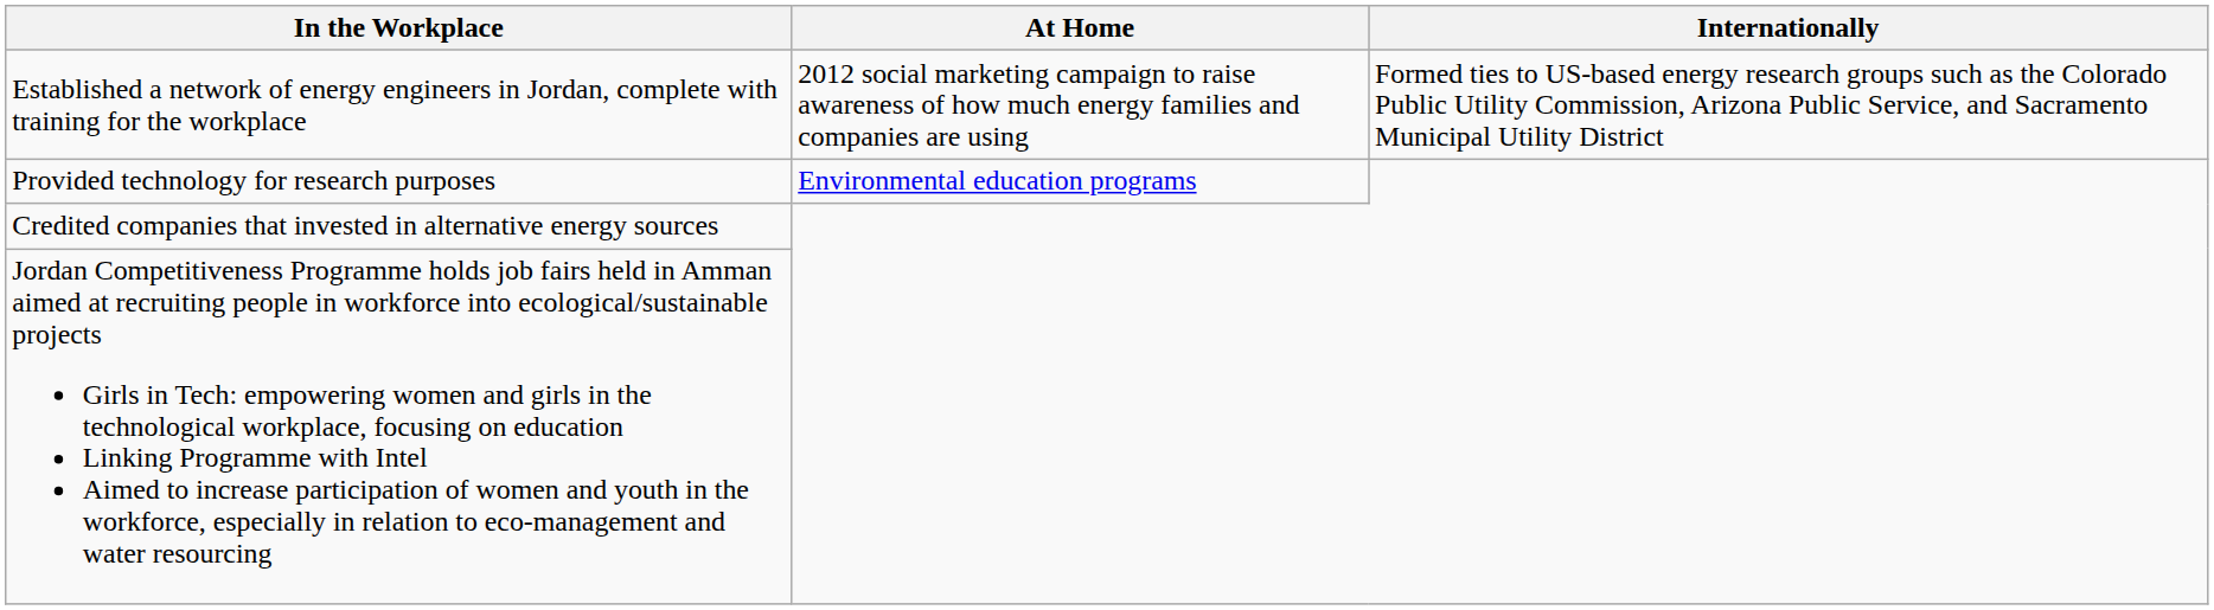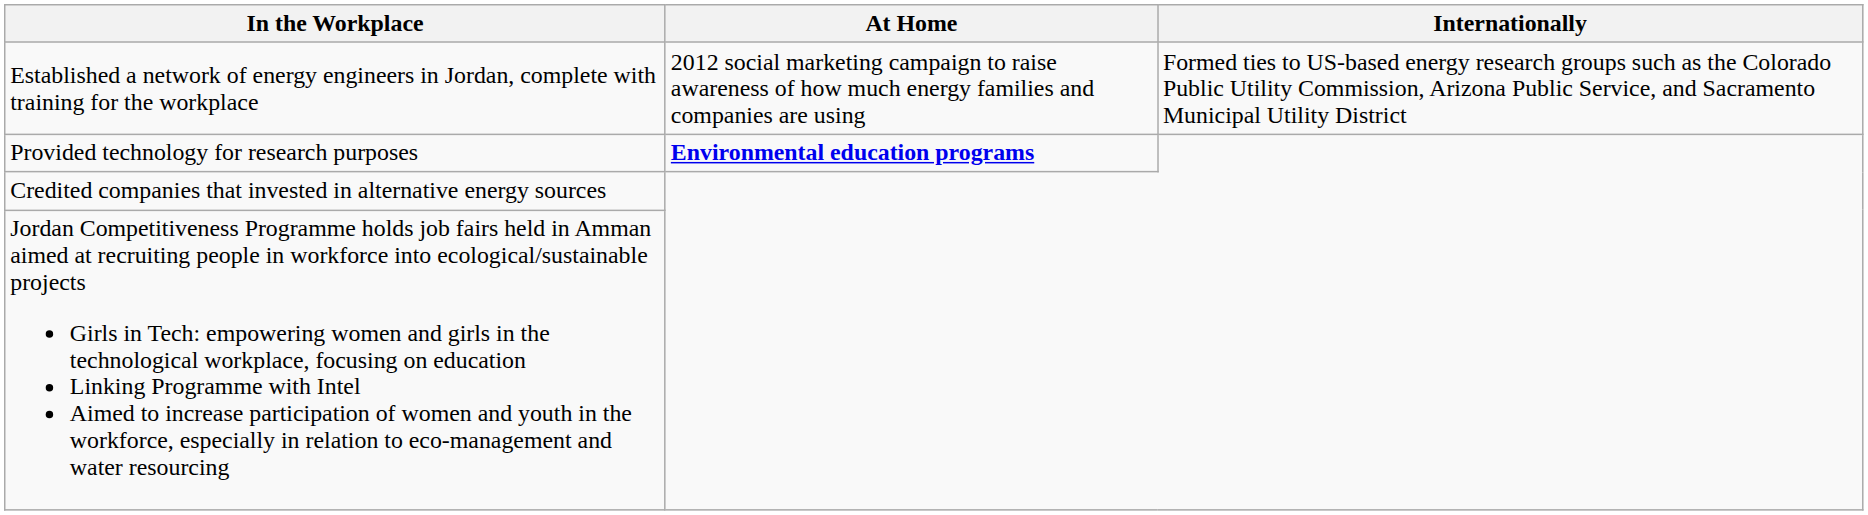Provided technology for research purposes | At Home: normal -> bold
